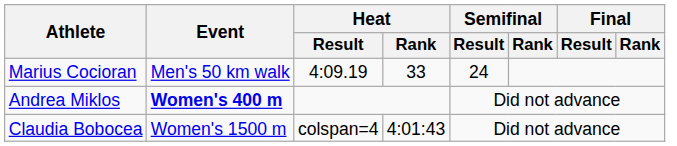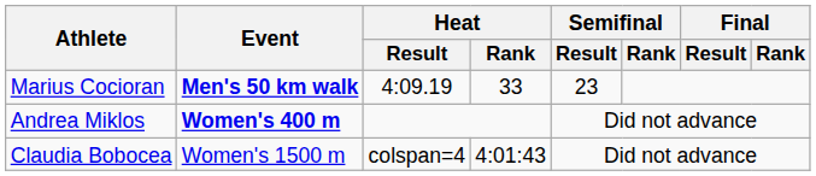Marius Cocioran | Event: normal -> bold
Marius Cocioran | Semifinal / Result: 24 -> 23
